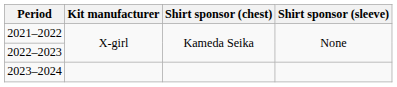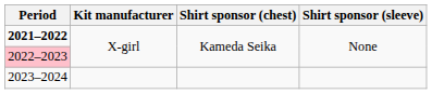2021–2022 | Period: normal -> bold
2022–2023 | Period: no background -> pink background
